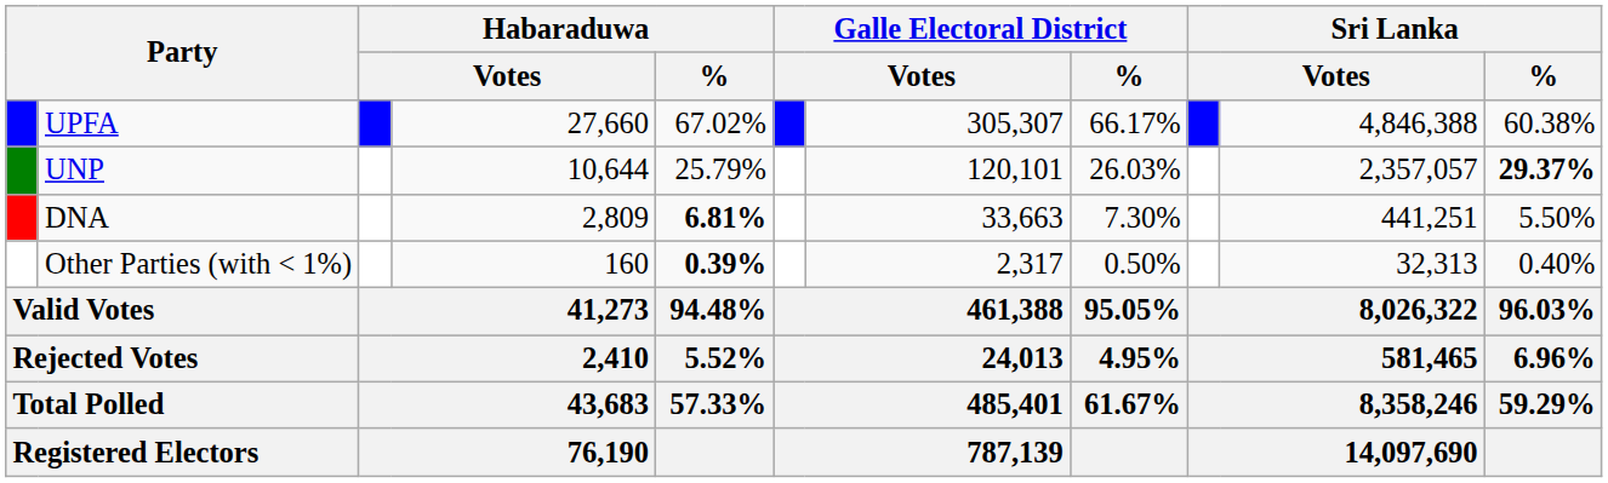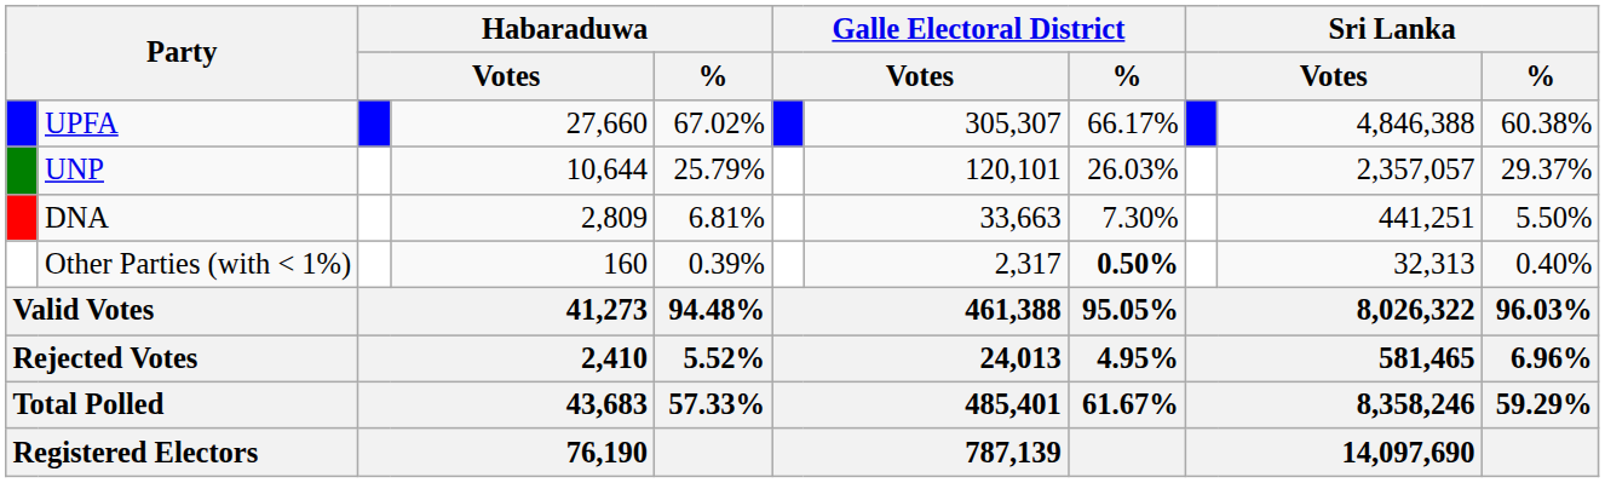UNP | Sri Lanka / %: bold -> normal
DNA | Habaraduwa / %: bold -> normal
Other Parties (with < 1%) | Habaraduwa / %: bold -> normal
Other Parties (with < 1%) | Galle Electoral District / %: normal -> bold
